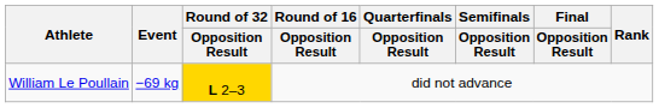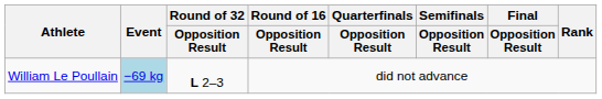William Le Poullain | Event: no background -> lightblue background
William Le Poullain | Round of 32 / Opposition Result: gold background -> no background
